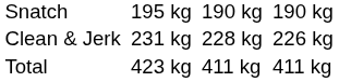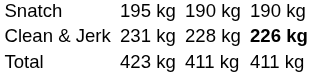Clean & Jerk | column 4: normal -> bold
